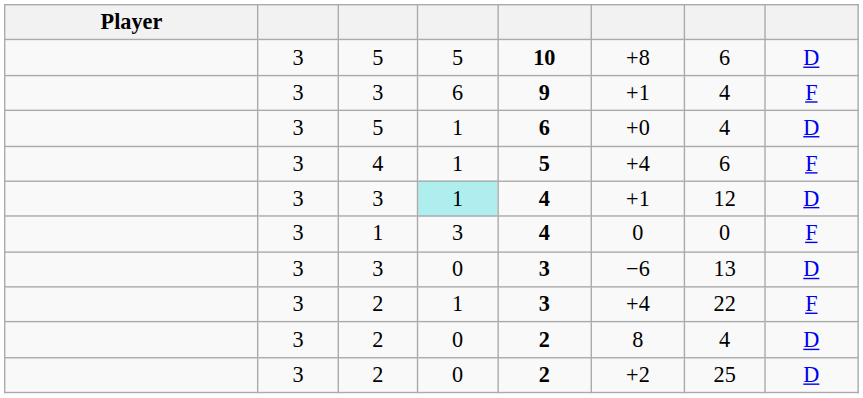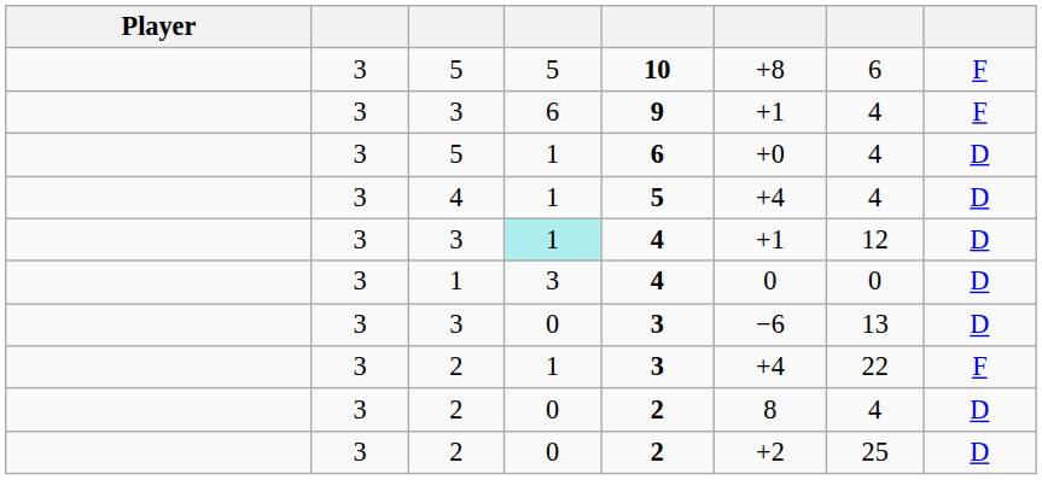row 2 | column 8: D -> F
row 5 | column 7: 6 -> 4
row 5 | column 8: F -> D
row 7 | column 8: F -> D
